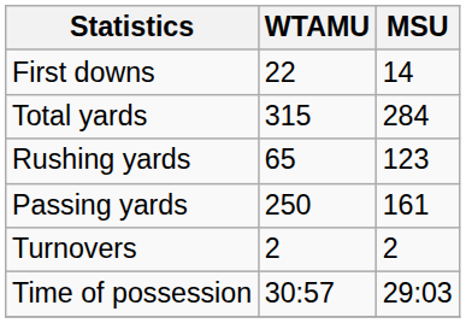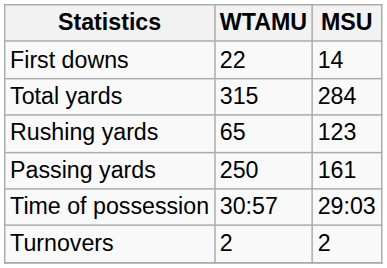rows swapped: Turnovers <-> Time of possession
